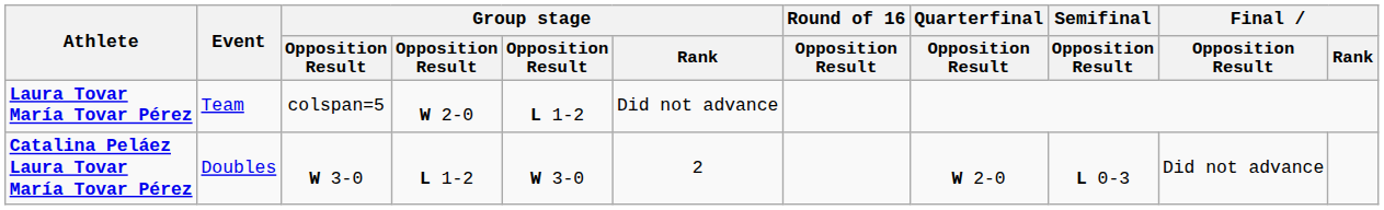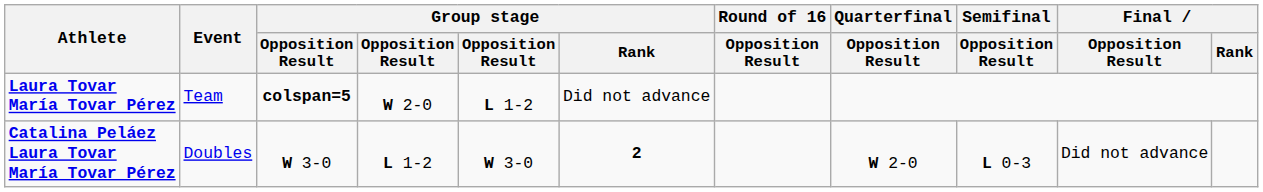Laura Tovar María Tovar Pérez | column 3: normal -> bold
Catalina Peláez Laura Tovar María Tovar Pérez | Group stage / Rank: normal -> bold
